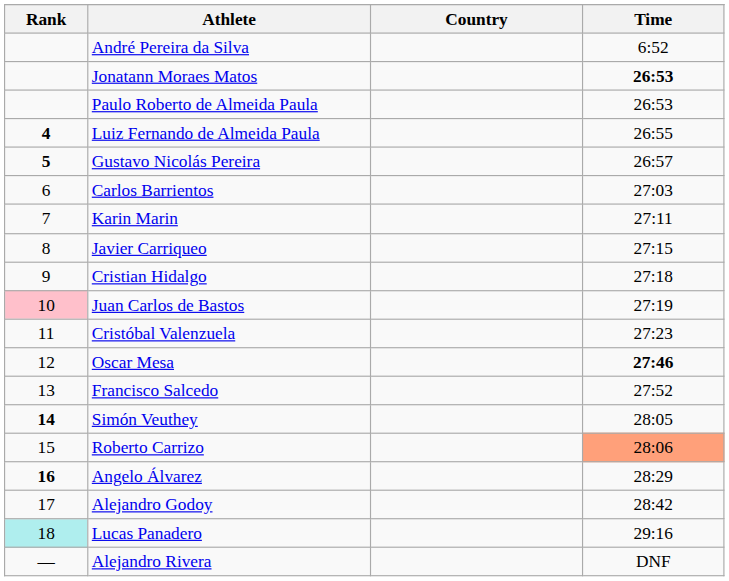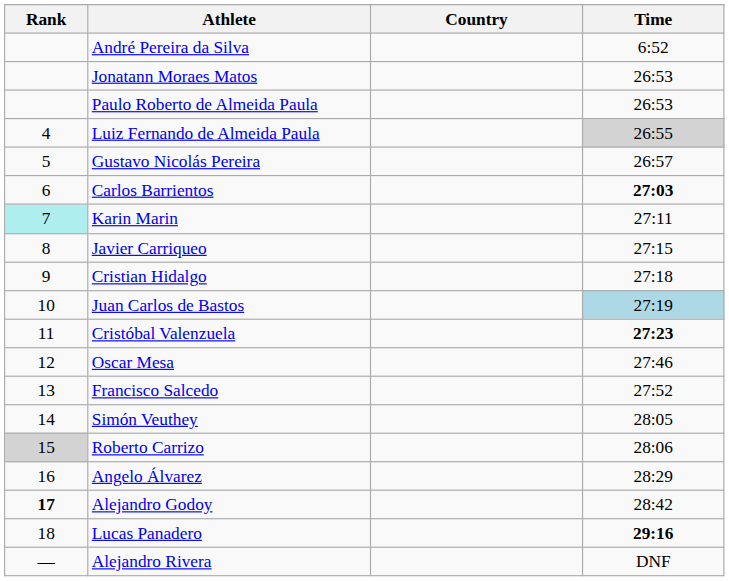Jonatann Moraes Matos | Time: bold -> normal
Luiz Fernando de Almeida Paula | Rank: bold -> normal
Luiz Fernando de Almeida Paula | Time: no background -> lightgrey background
Gustavo Nicolás Pereira | Rank: bold -> normal
Carlos Barrientos | Time: normal -> bold
Karin Marin | Rank: no background -> paleturquoise background
Juan Carlos de Bastos | Rank: pink background -> no background
Juan Carlos de Bastos | Time: no background -> lightblue background
Cristóbal Valenzuela | Time: normal -> bold
Oscar Mesa | Time: bold -> normal
Simón Veuthey | Rank: bold -> normal
Roberto Carrizo | Rank: no background -> lightgrey background
Roberto Carrizo | Time: lightsalmon background -> no background
Angelo Álvarez | Rank: bold -> normal
Alejandro Godoy | Rank: normal -> bold
Lucas Panadero | Rank: paleturquoise background -> no background
Lucas Panadero | Time: normal -> bold
